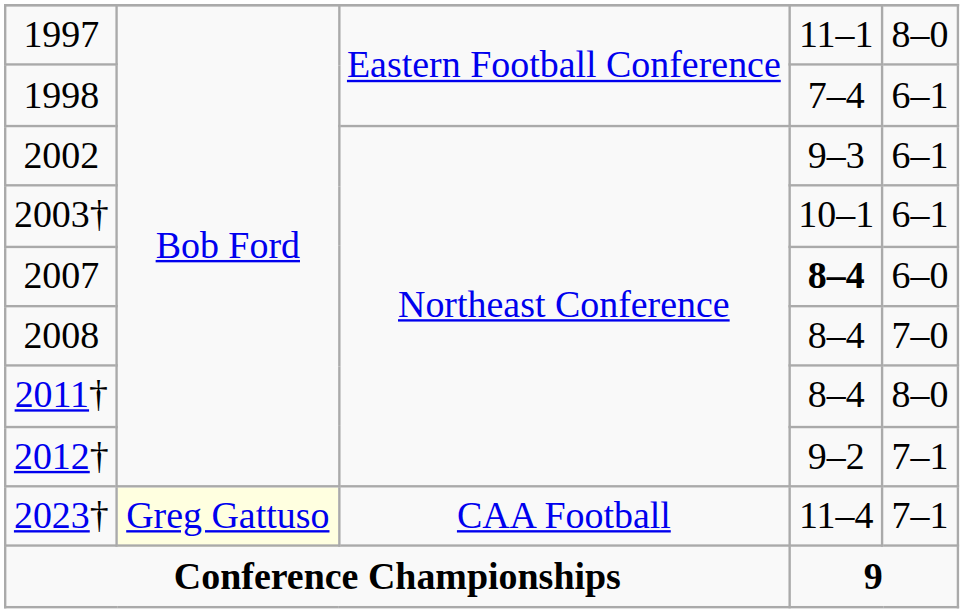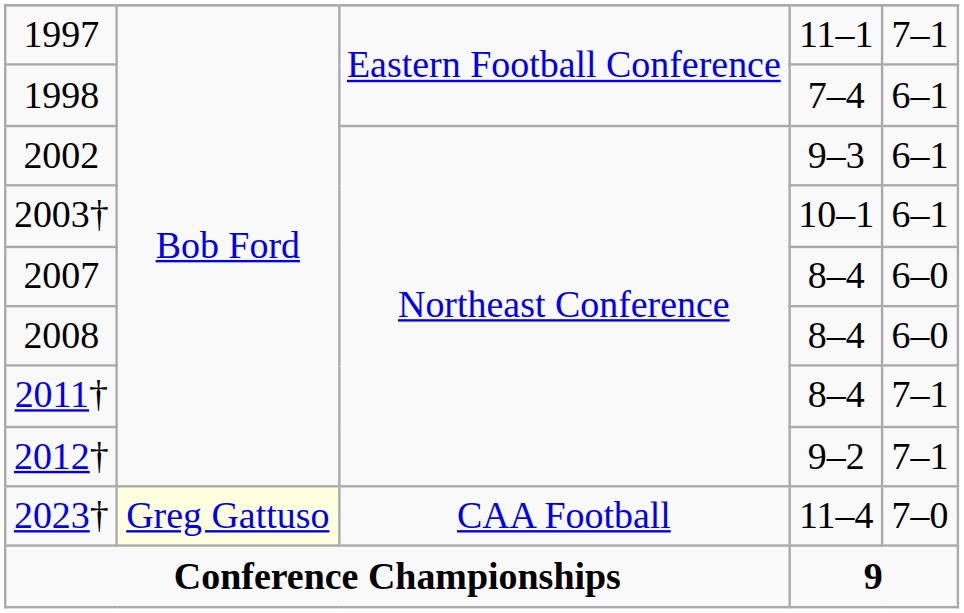1997 | column 5: 8–0 -> 7–1
2007 | column 4: bold -> normal
2008 | column 5: 7–0 -> 6–0
2011† | column 5: 8–0 -> 7–1
2023† | column 5: 7–1 -> 7–0
